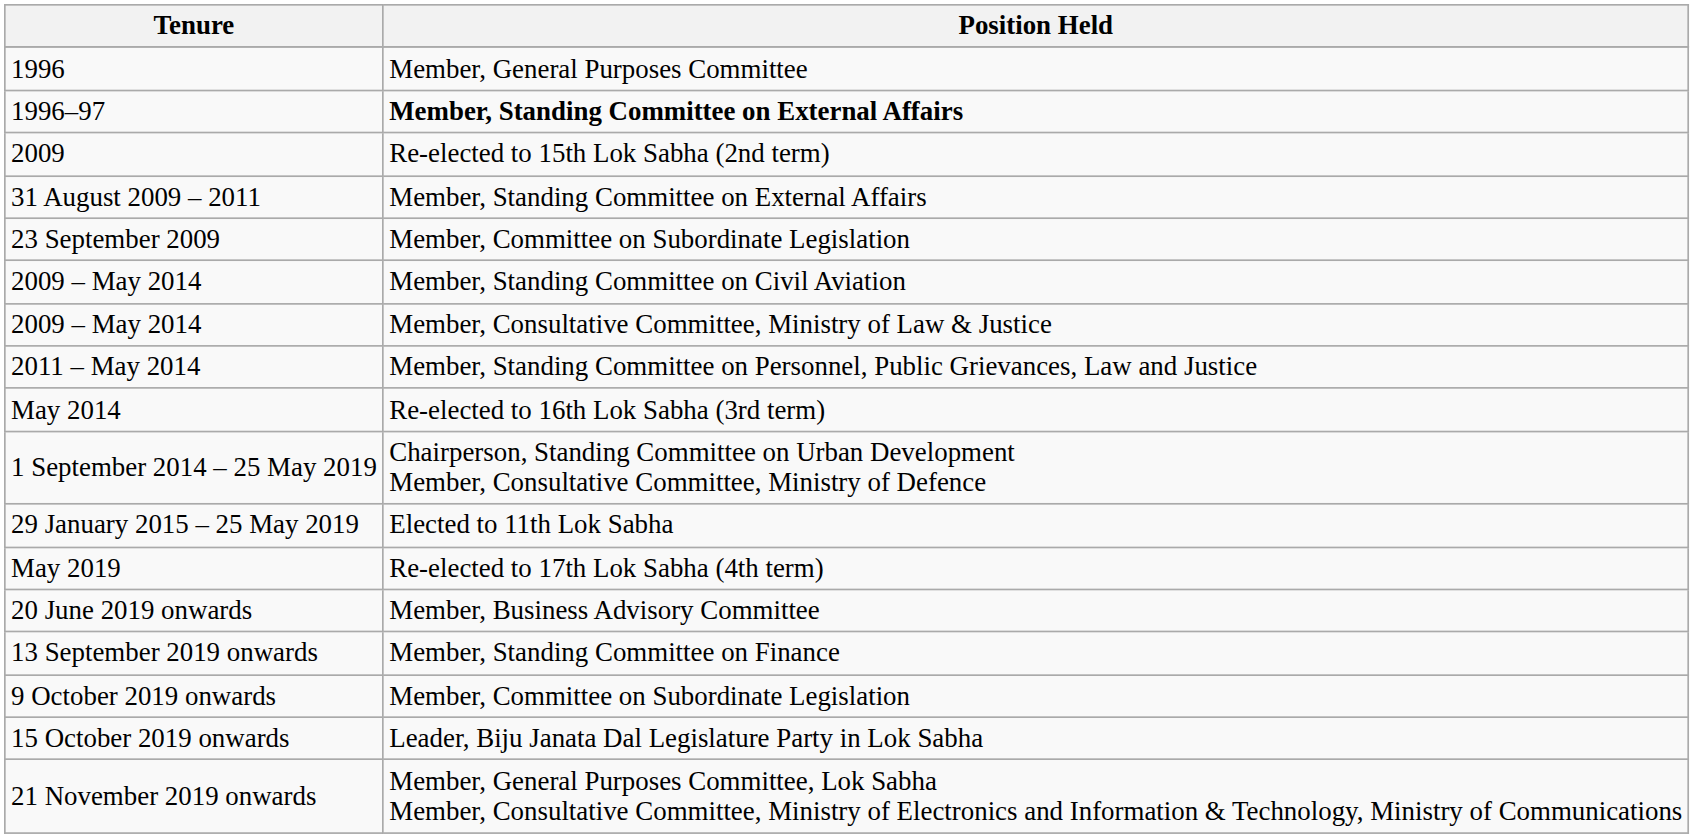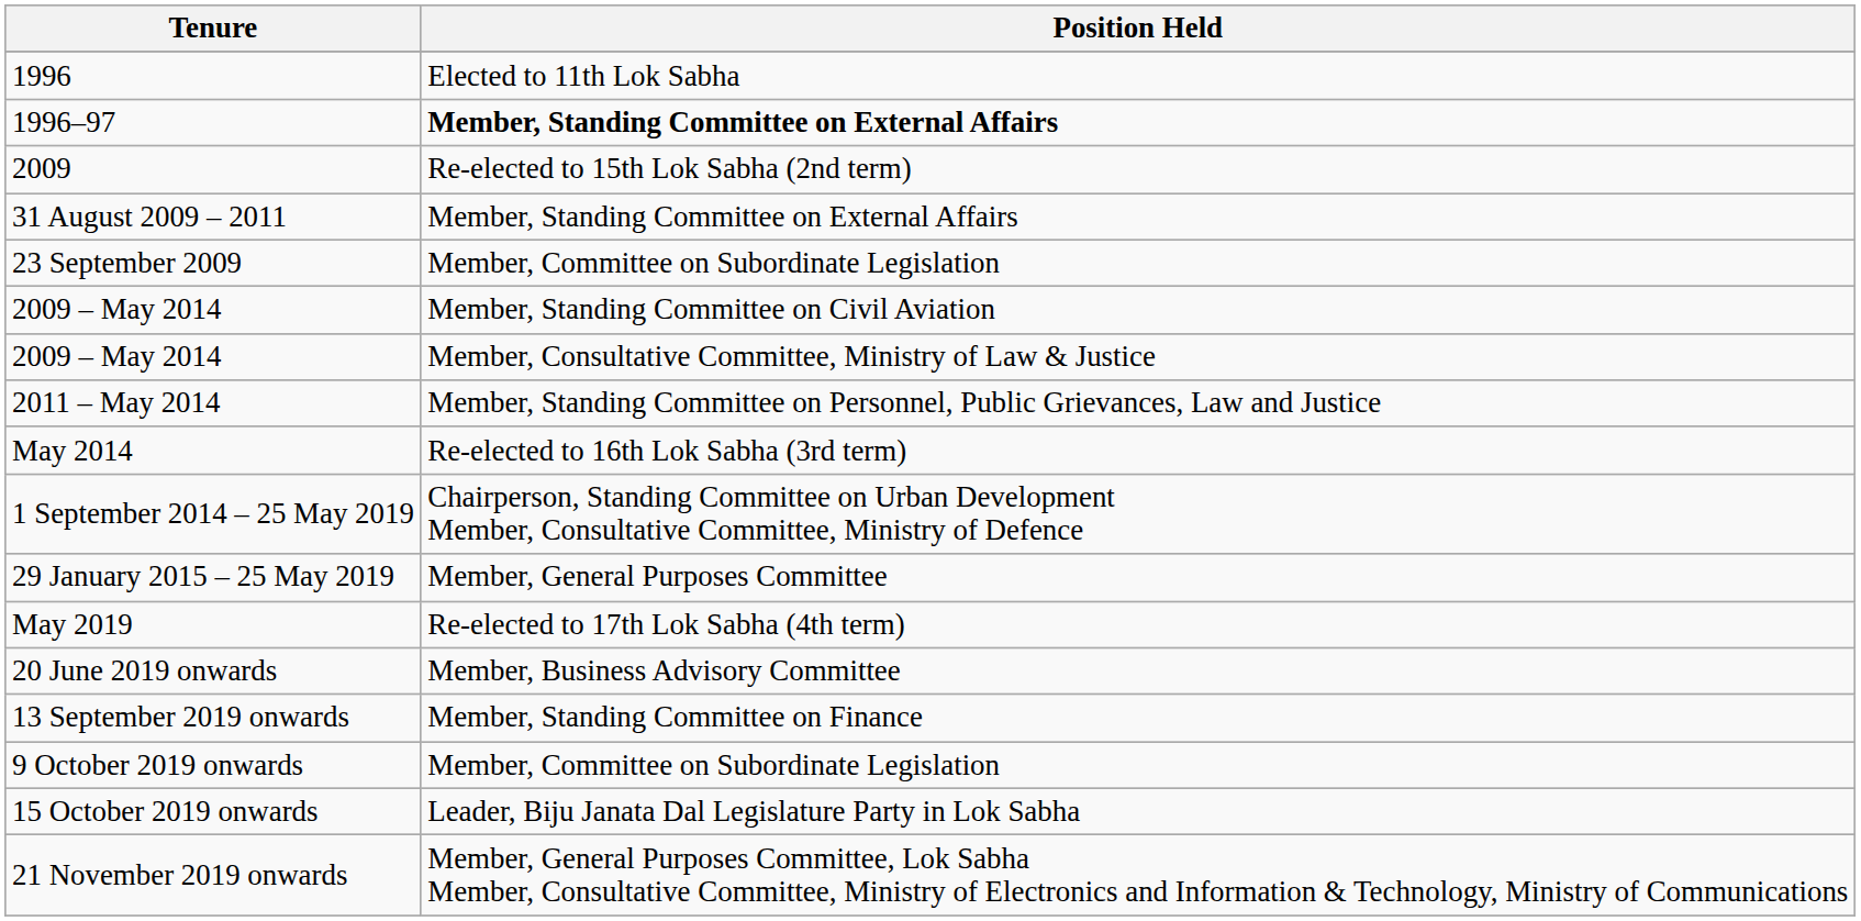row 2 | Position Held: Member, General Purposes Committee -> Elected to 11th Lok Sabha
row 12 | Position Held: Elected to 11th Lok Sabha -> Member, General Purposes Committee
